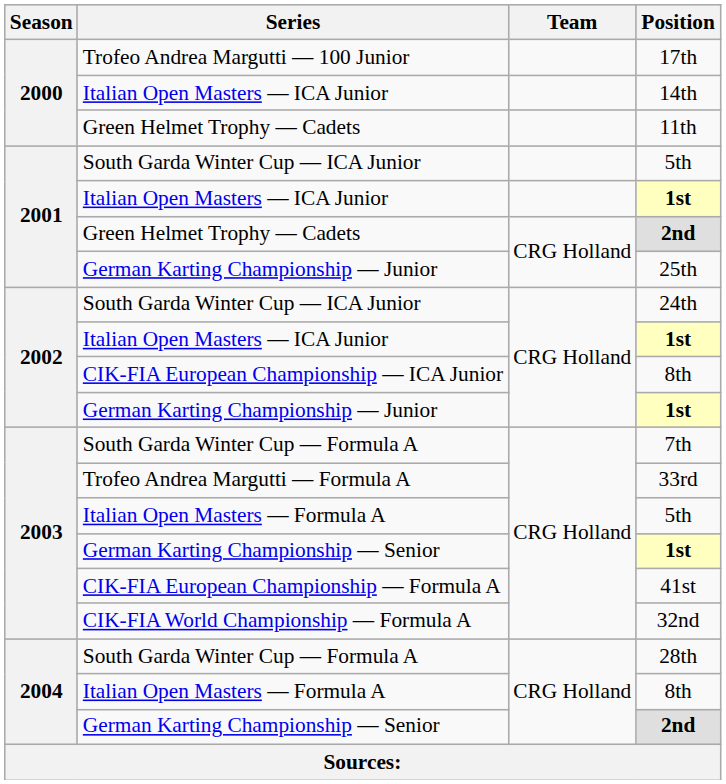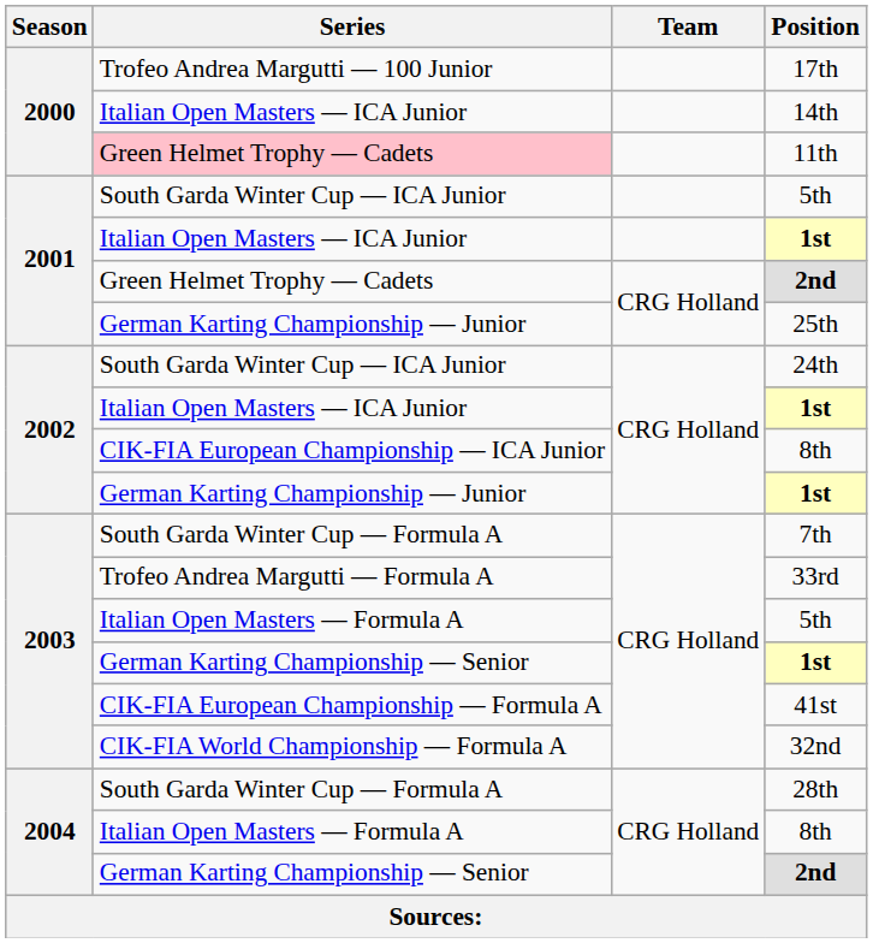11th | Series: no background -> pink background
